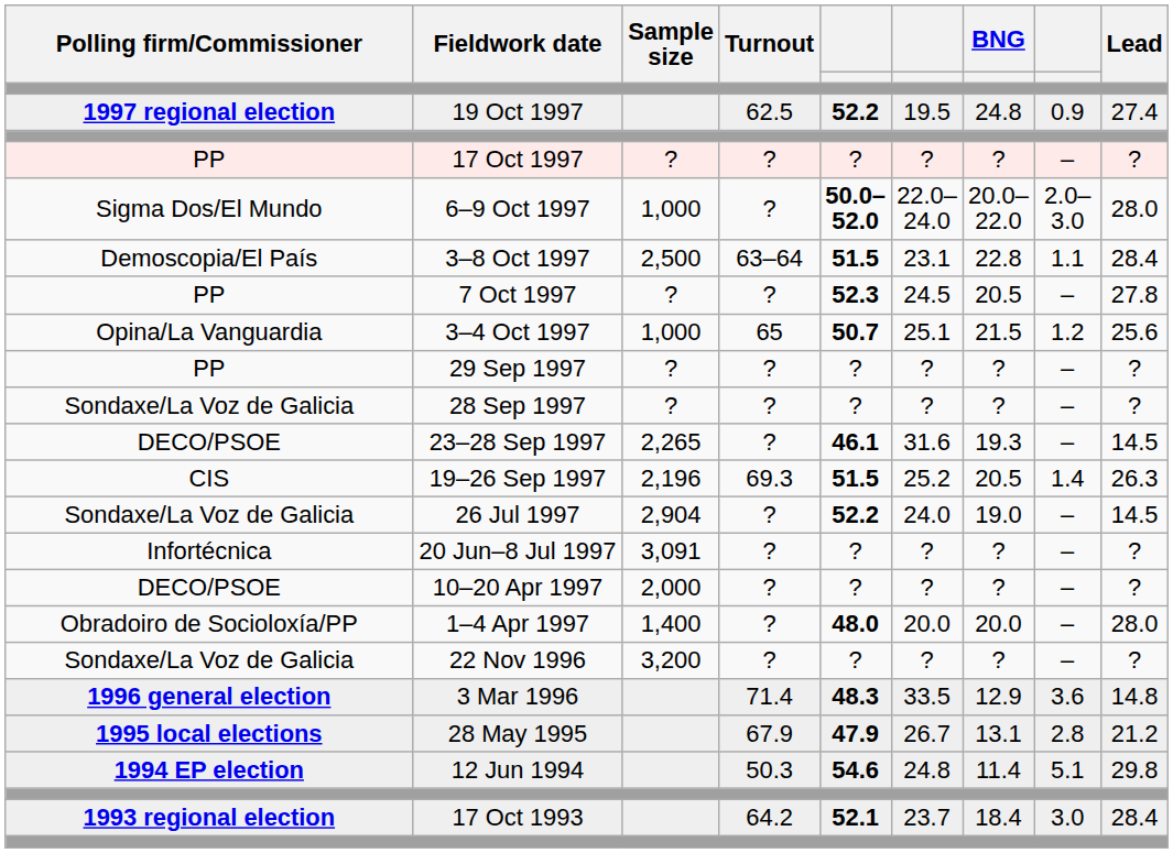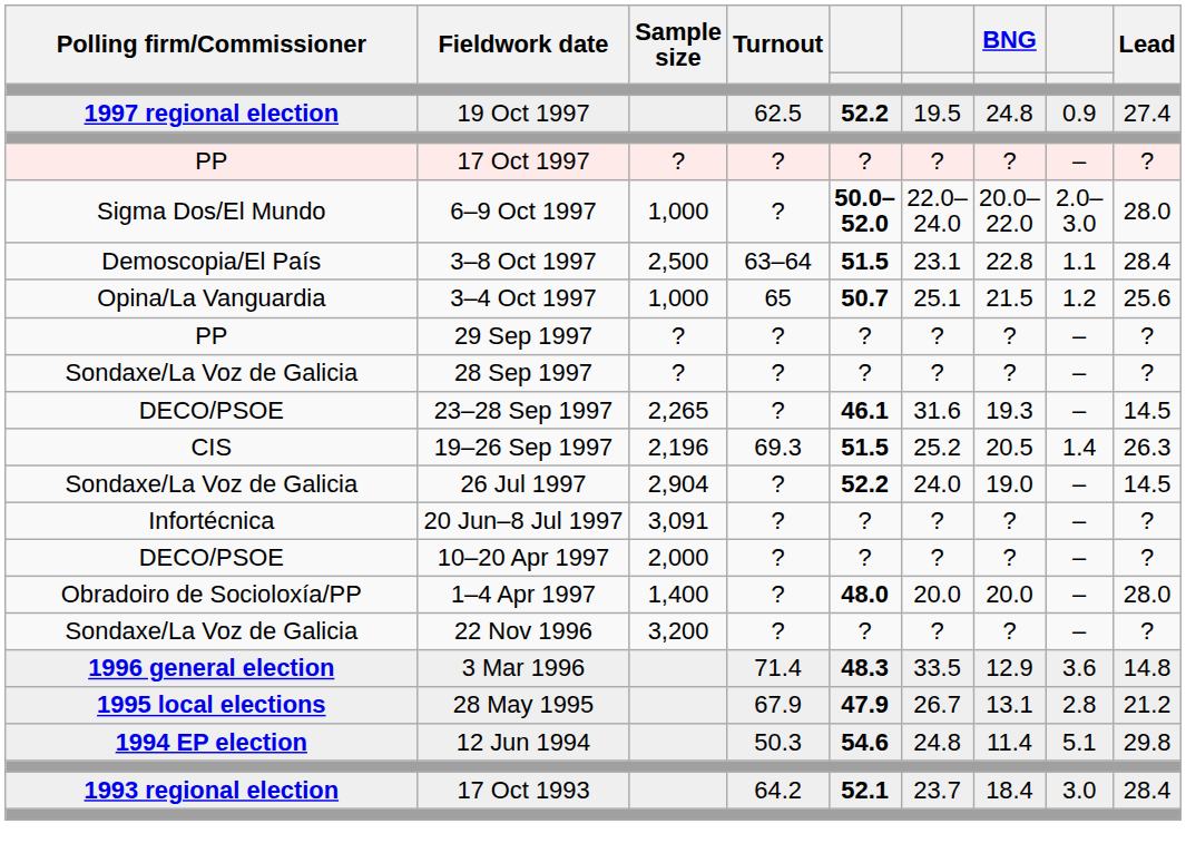- row: PP | 7 Oct 1997 | ? | ? | 52.3 | 24.5 | 20.5 | – | 27.8
